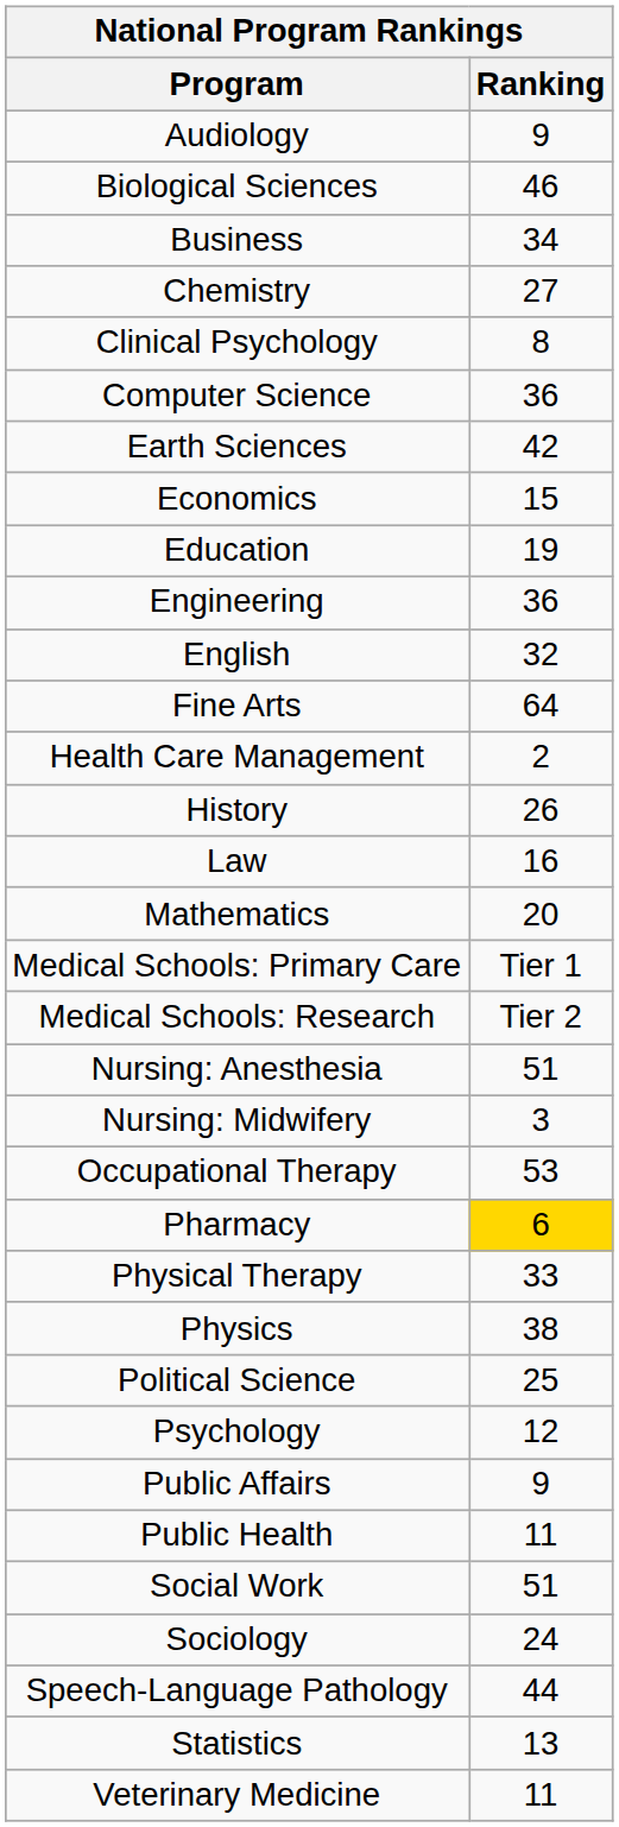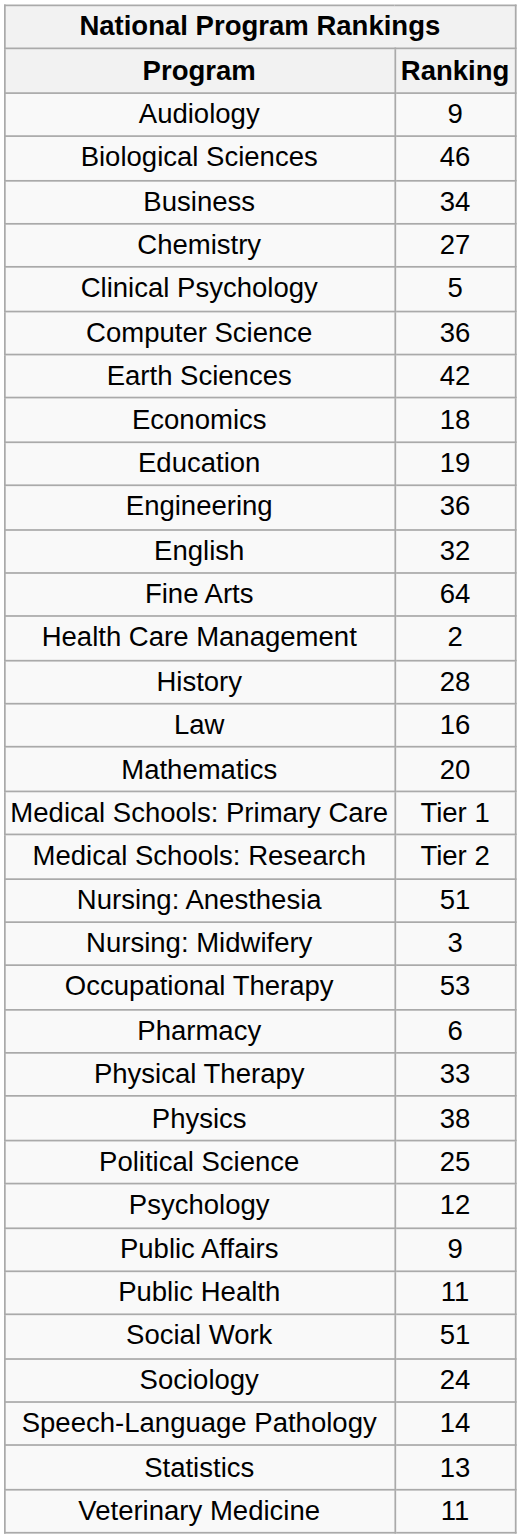Clinical Psychology | Ranking: 8 -> 5
Economics | Ranking: 15 -> 18
History | Ranking: 26 -> 28
Pharmacy | Ranking: gold background -> no background
Speech-Language Pathology | Ranking: 44 -> 14
